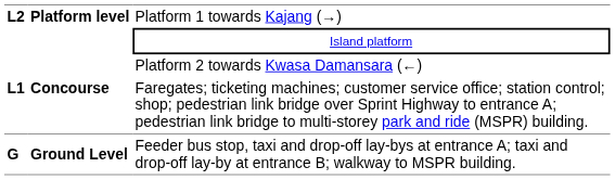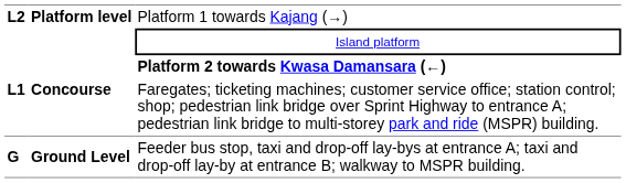Platform 2 towards Kwasa Damansara (←) | column 3: normal -> bold
